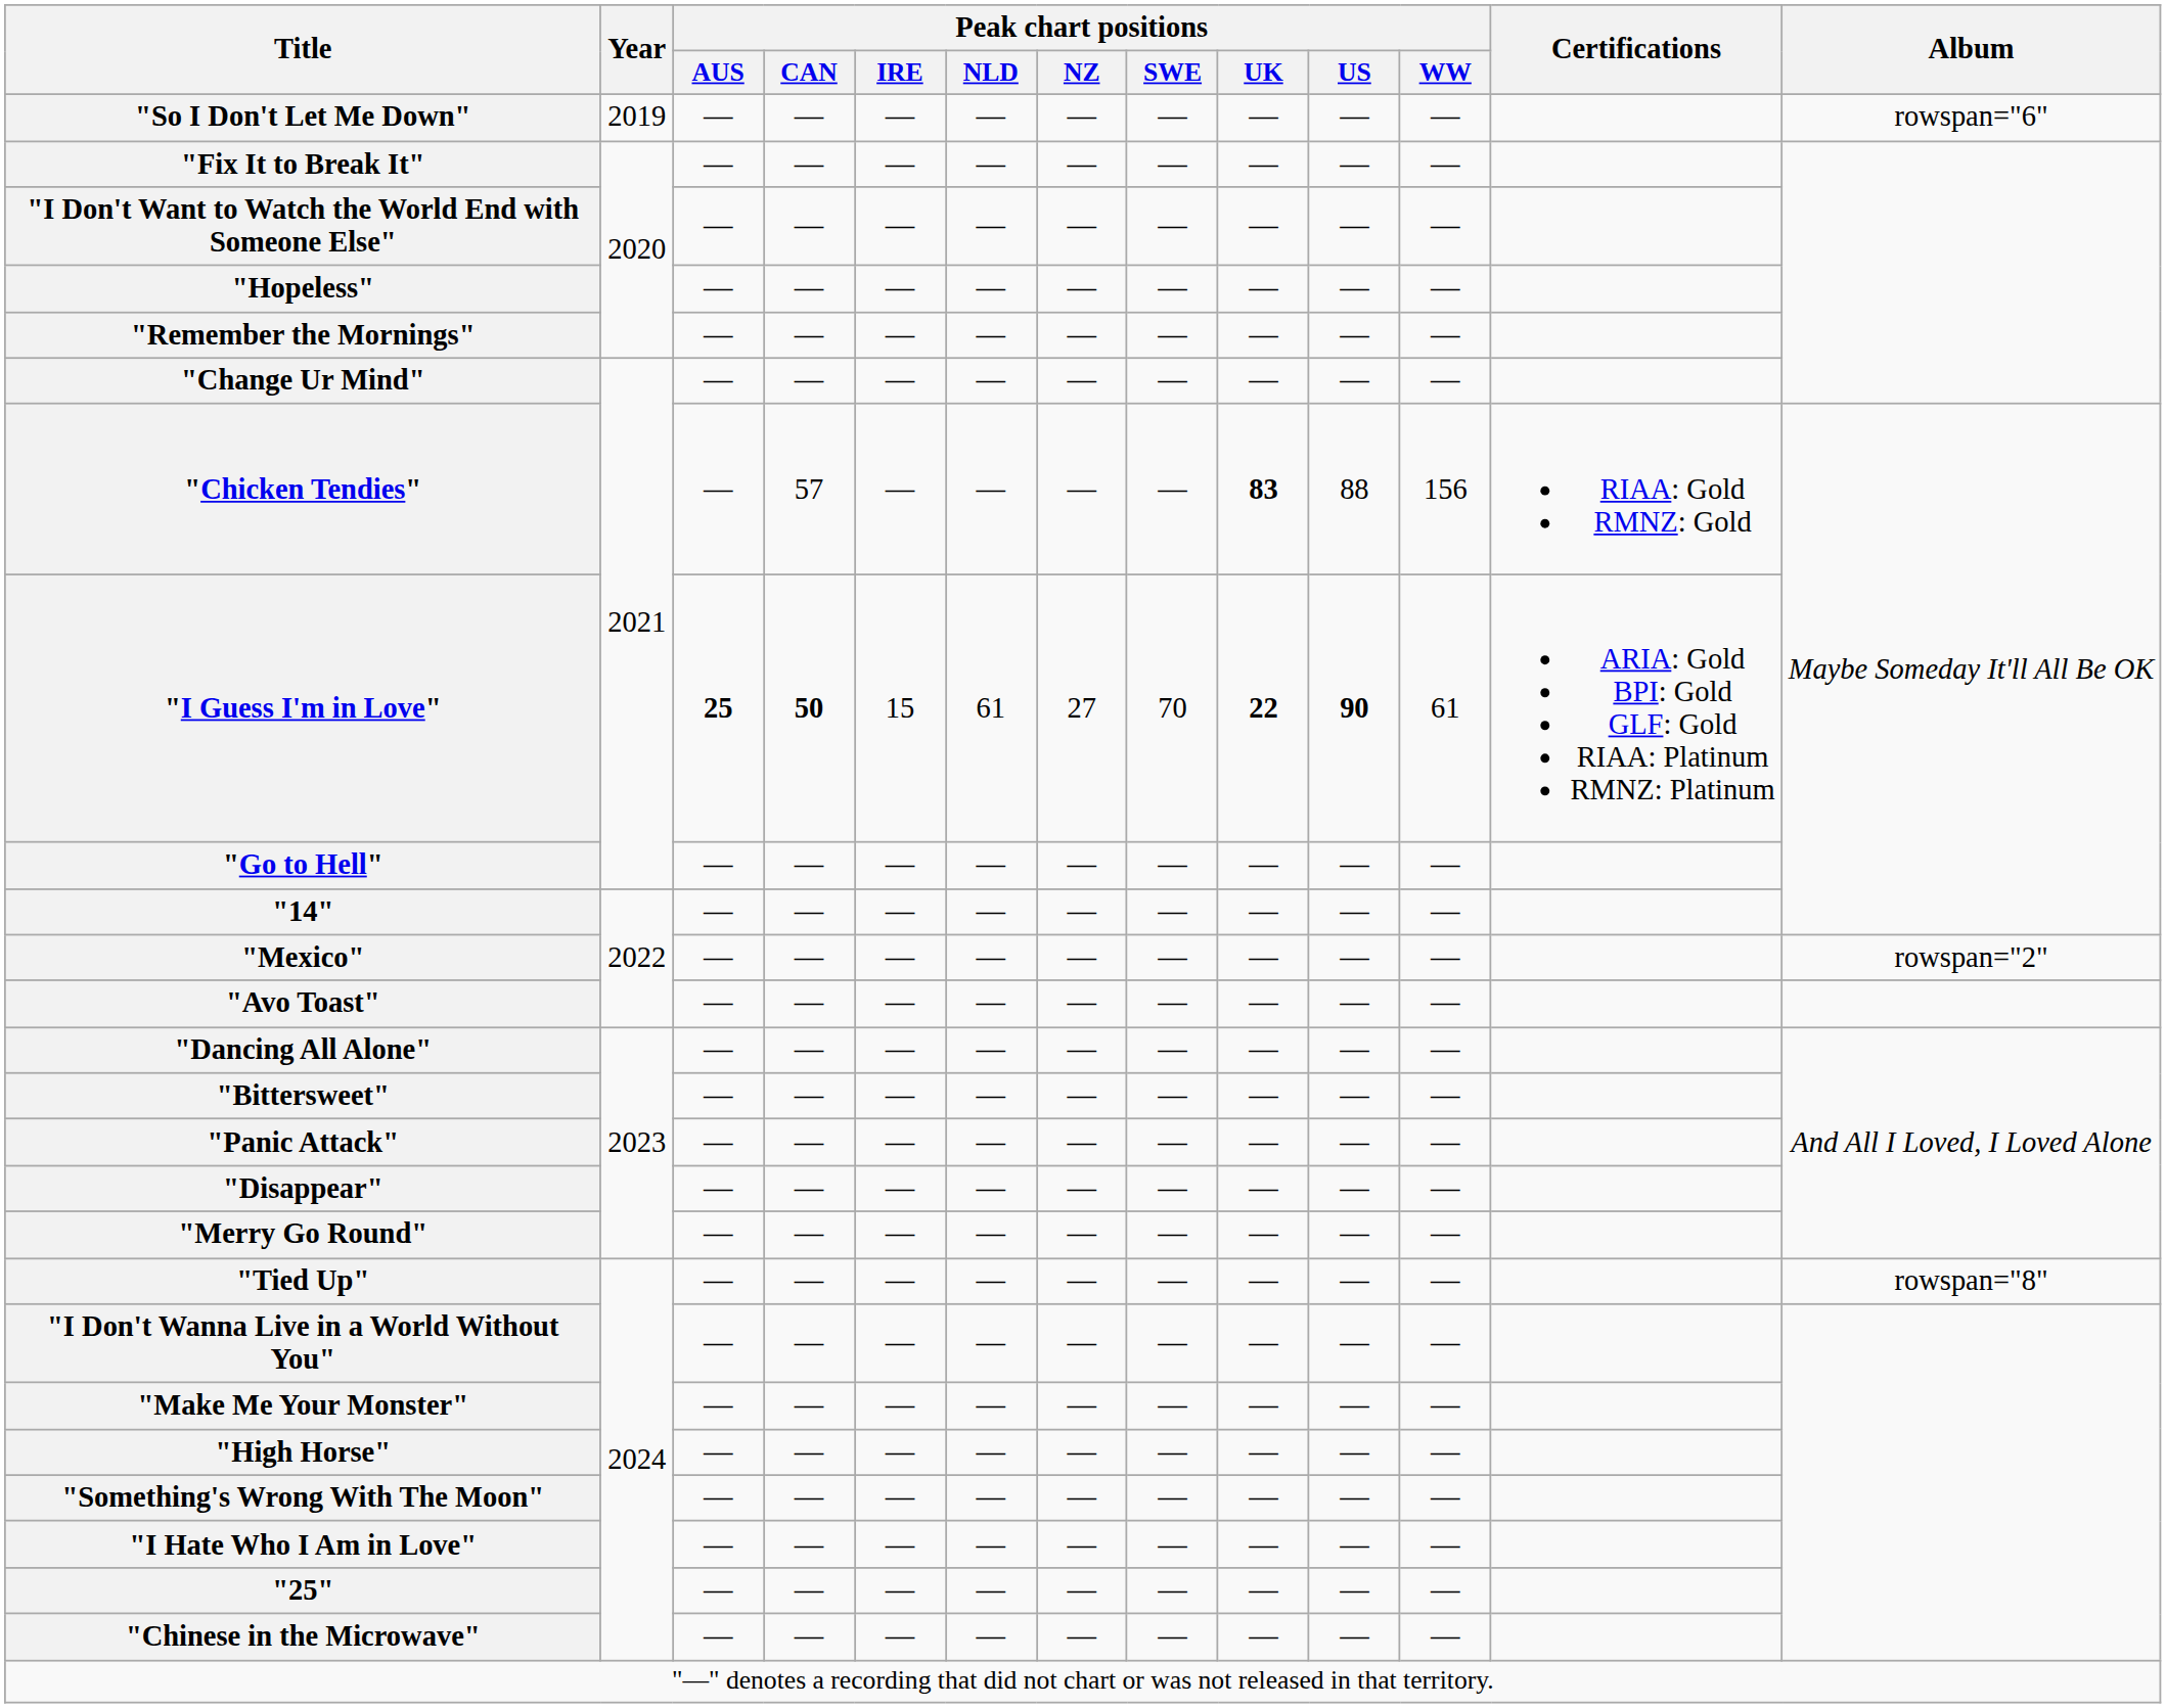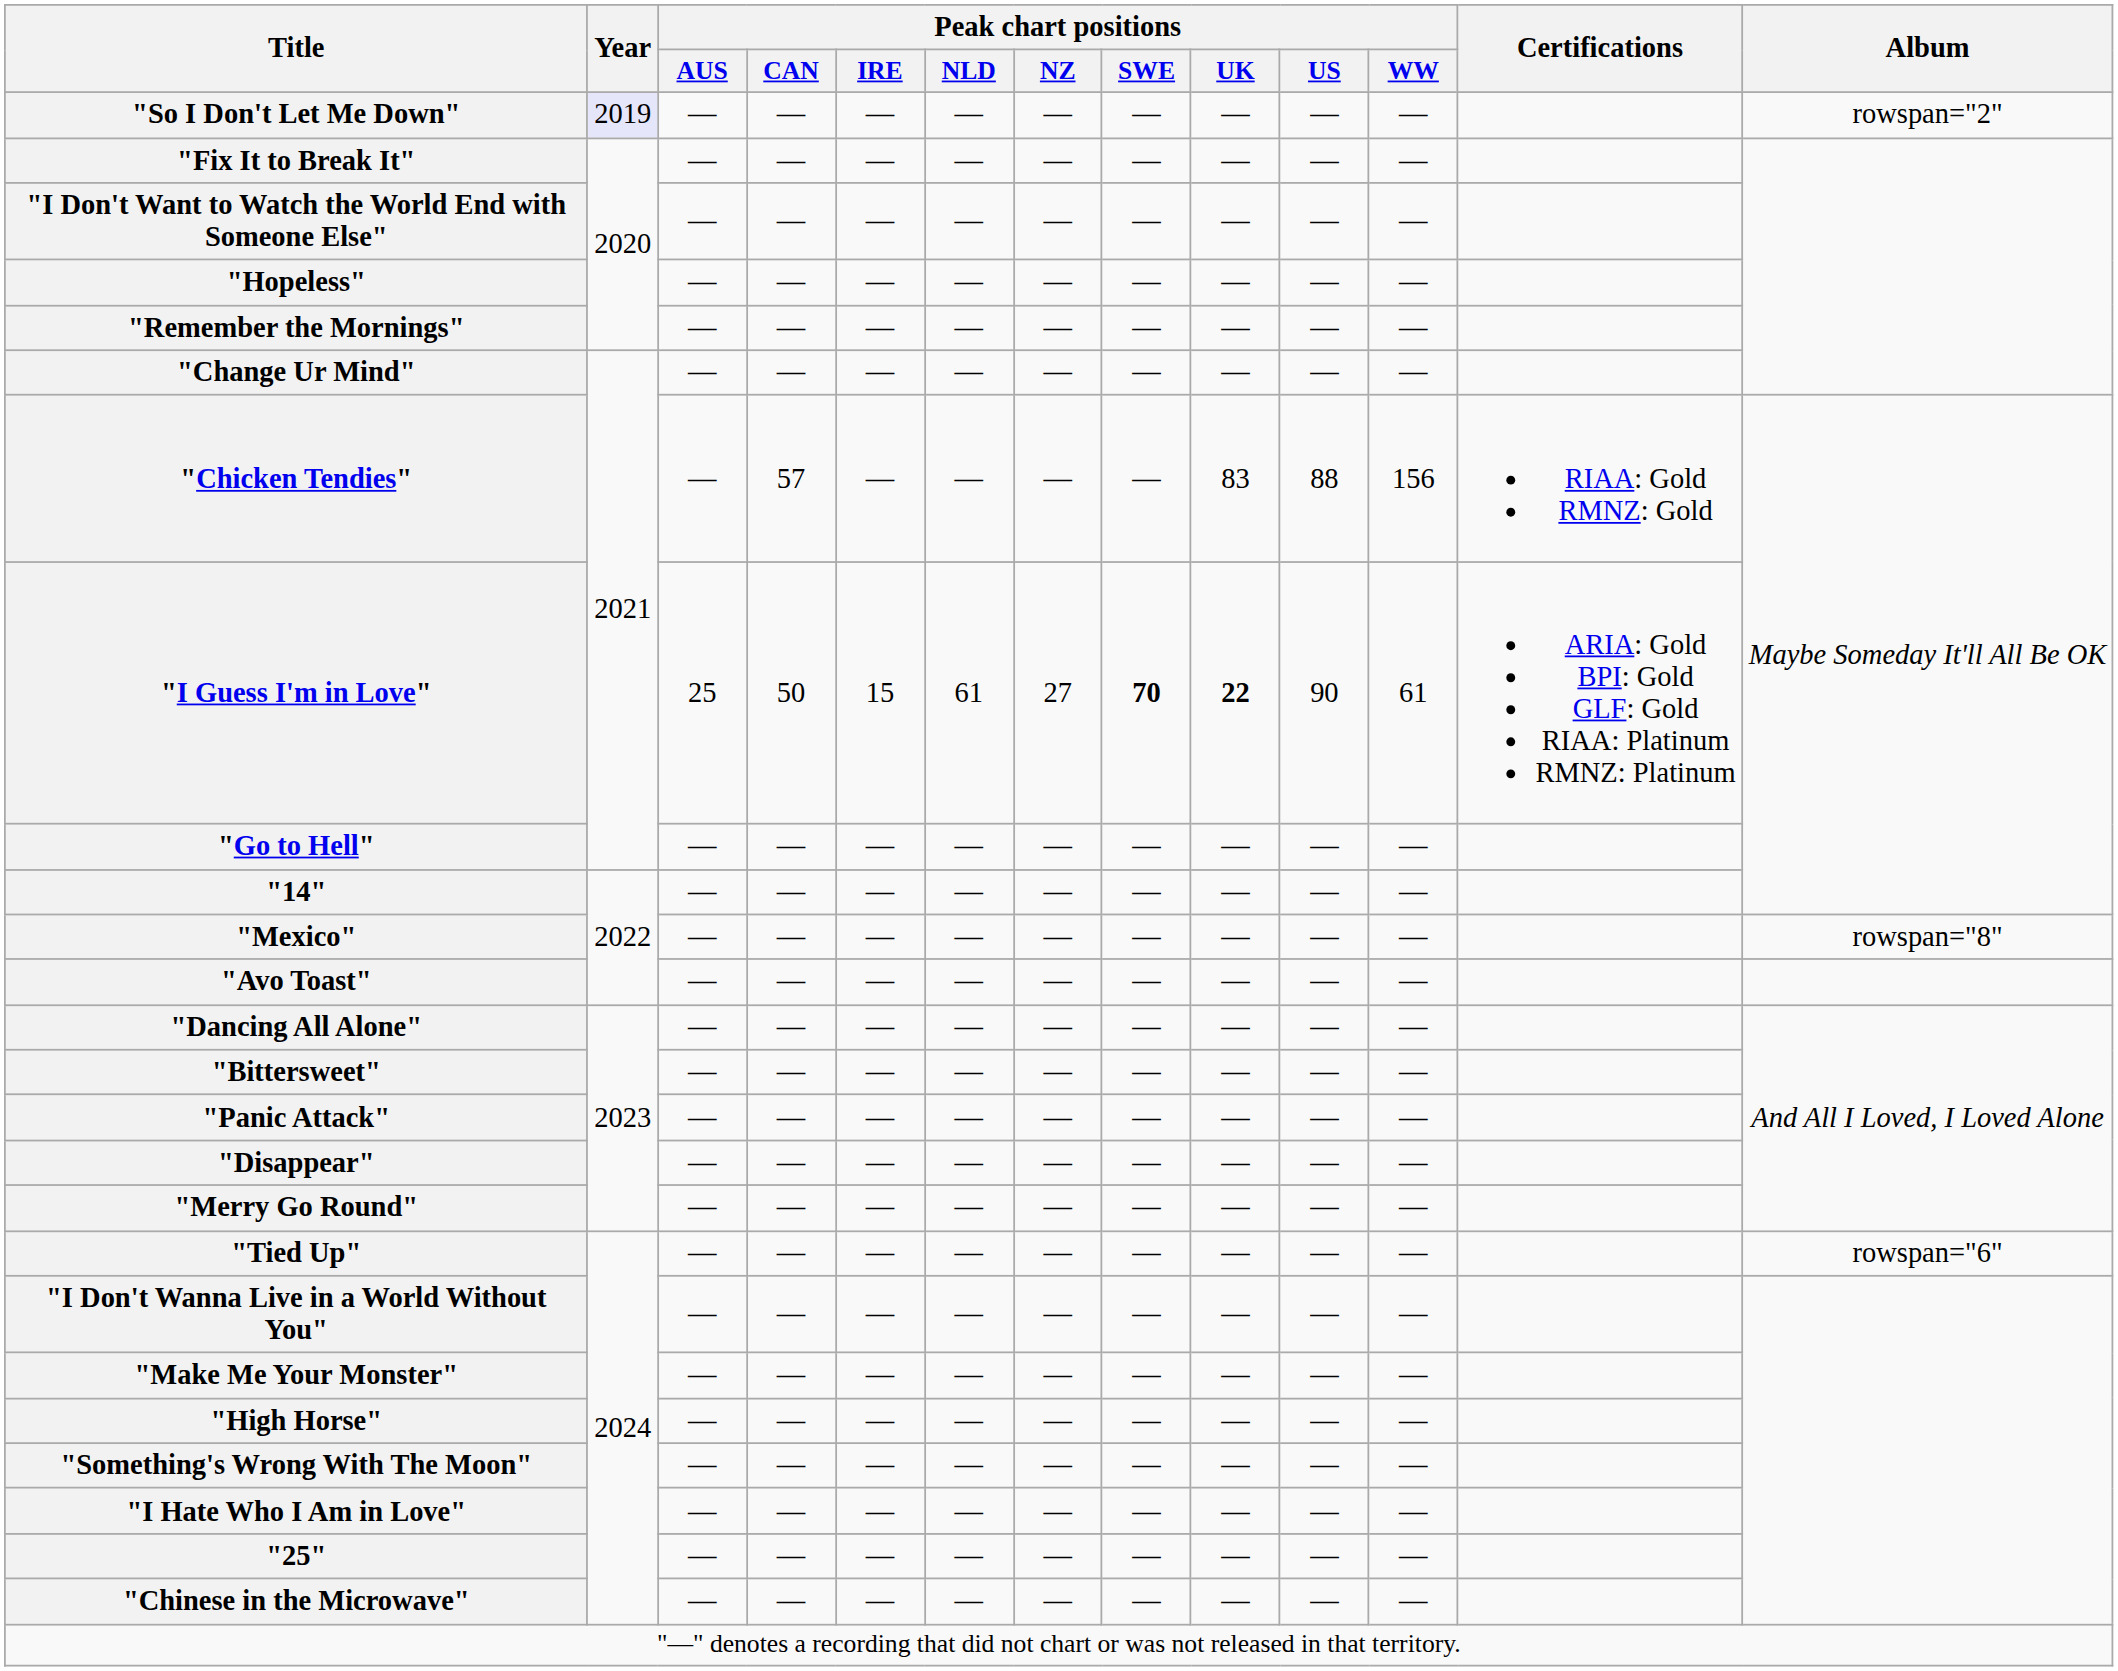"So I Don't Let Me Down" | Year: no background -> lavender background
"So I Don't Let Me Down" | Album: rowspan="6" -> rowspan="2"
"Chicken Tendies" | Peak chart positions / UK: bold -> normal
"I Guess I'm in Love" | Peak chart positions / AUS: bold -> normal
"I Guess I'm in Love" | Peak chart positions / CAN: bold -> normal
"I Guess I'm in Love" | Peak chart positions / SWE: normal -> bold
"I Guess I'm in Love" | Peak chart positions / US: bold -> normal
"Mexico" | Album: rowspan="2" -> rowspan="8"
"Tied Up" | Album: rowspan="8" -> rowspan="6"
